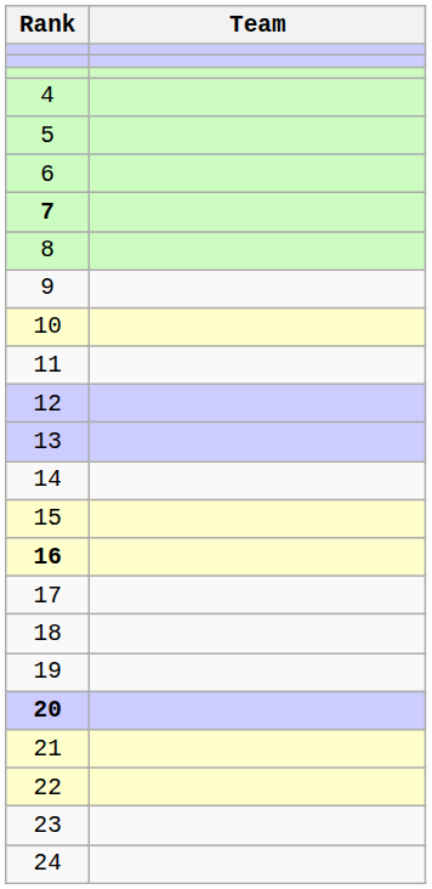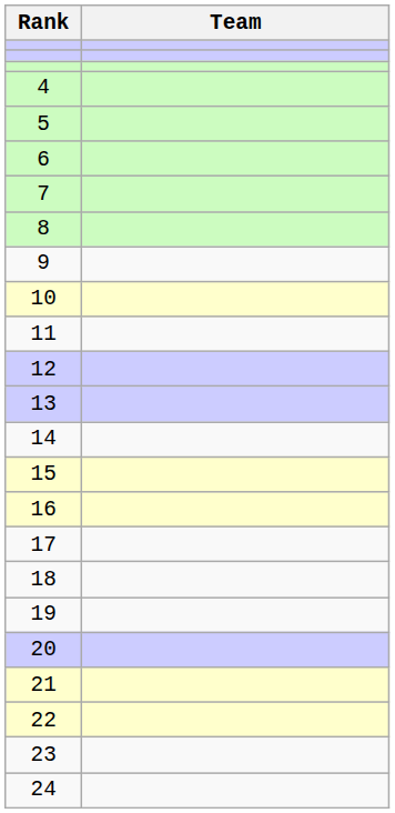row 8 | Rank: bold -> normal
row 17 | Rank: bold -> normal
row 21 | Rank: bold -> normal
